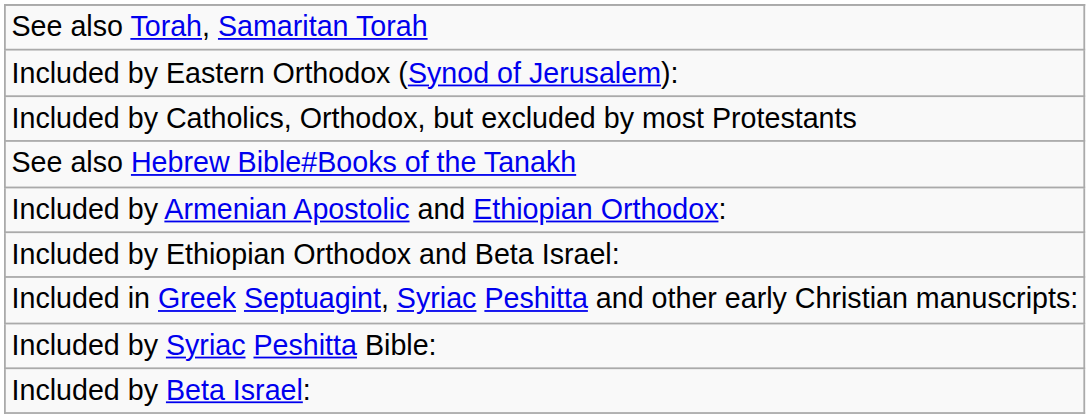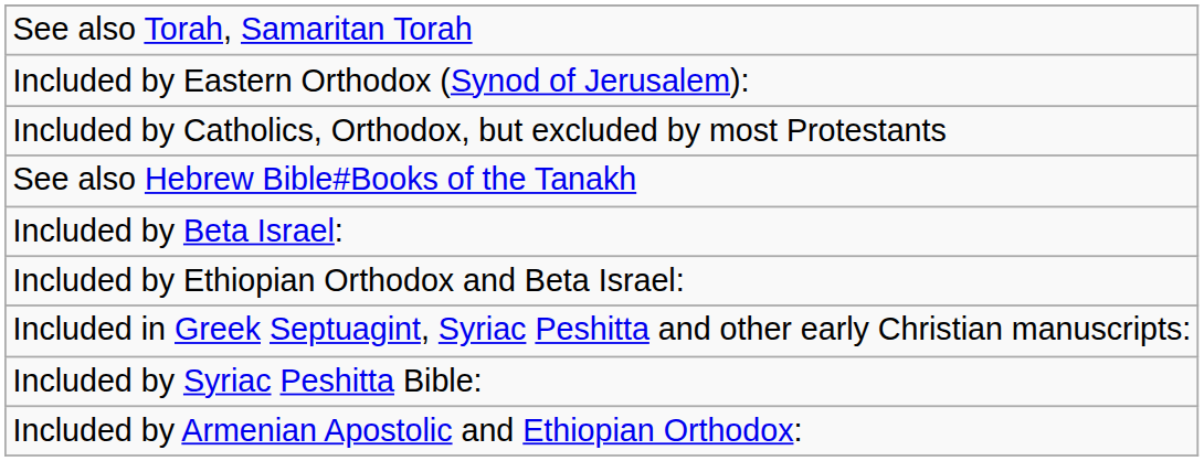row 5 | column 1: Included by Armenian Apostolic and Ethiopian Orthodox: -> Included by Beta Israel:
row 9 | column 1: Included by Beta Israel: -> Included by Armenian Apostolic and Ethiopian Orthodox:
